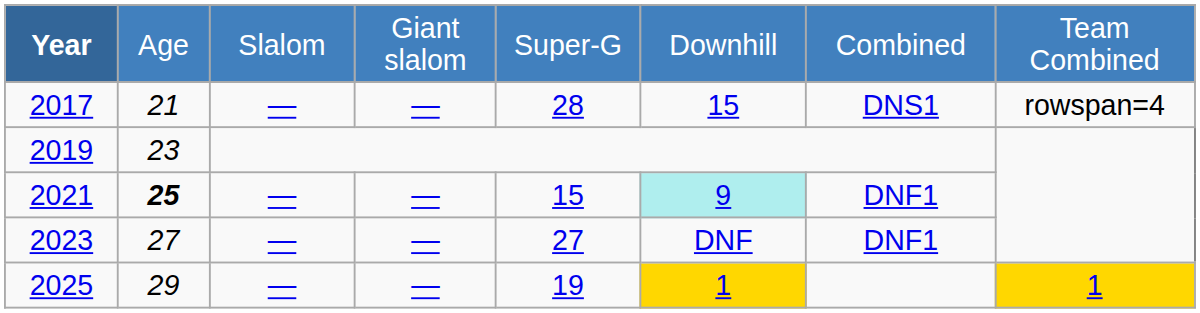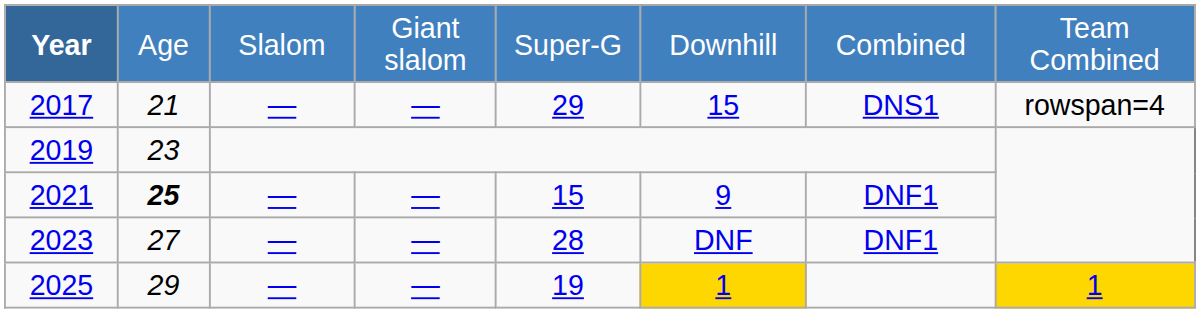2017 | column 5: 28 -> 29
2021 | column 6: paleturquoise background -> no background
2023 | column 5: 27 -> 28
